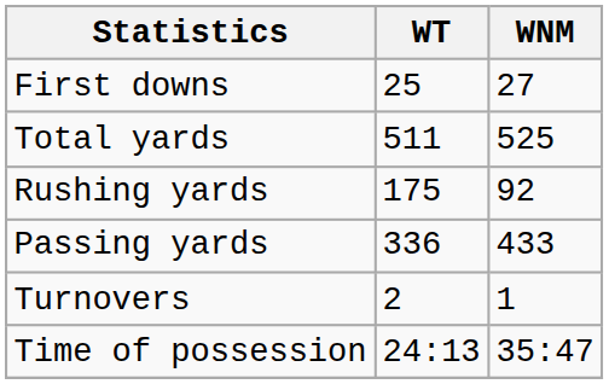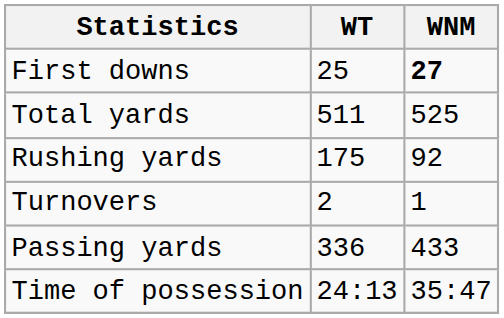First downs | WNM: normal -> bold
rows swapped: Passing yards <-> Turnovers
